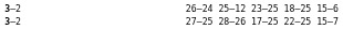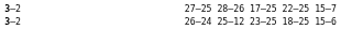rows swapped: 26–24 25–12 23–25 18–25 15–6 <-> 27–25 28–26 17–25 22–25 15–7
